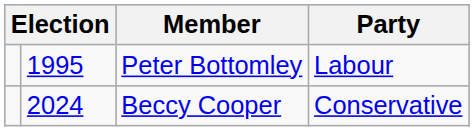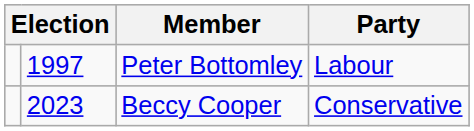Peter Bottomley | column 2: 1995 -> 1997
Beccy Cooper | column 2: 2024 -> 2023
